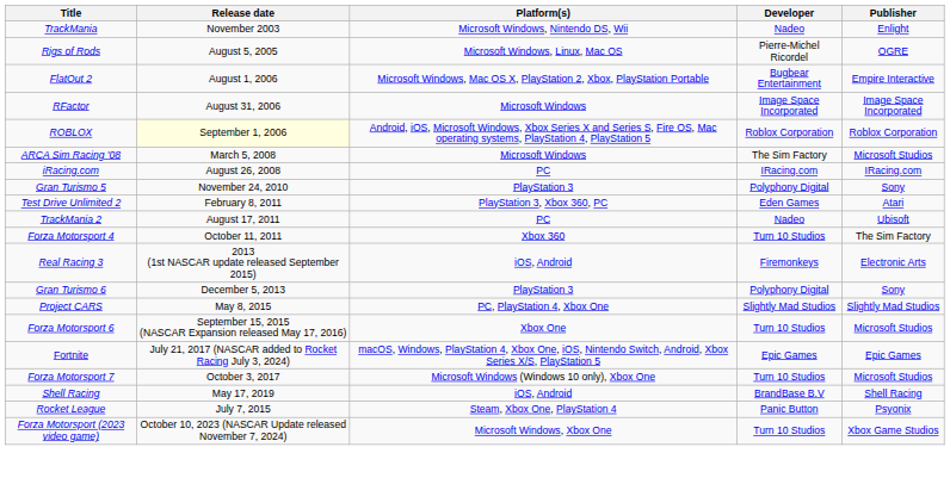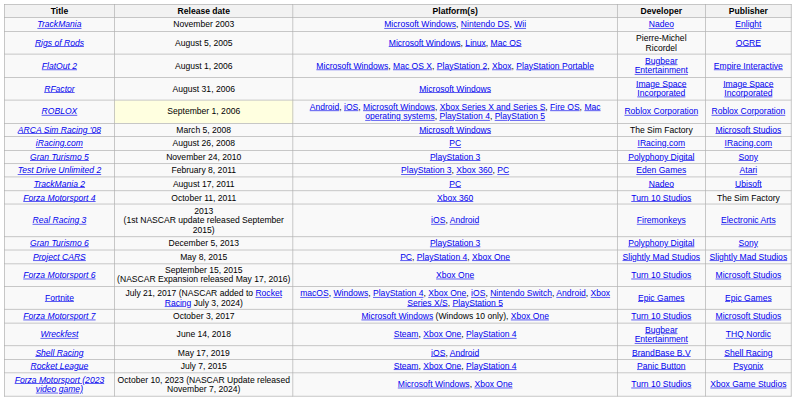+ row: Wreckfest | June 14, 2018 | Steam, Xbox One, PlayStation 4 | Bugbear Entertainment | THQ Nordic
